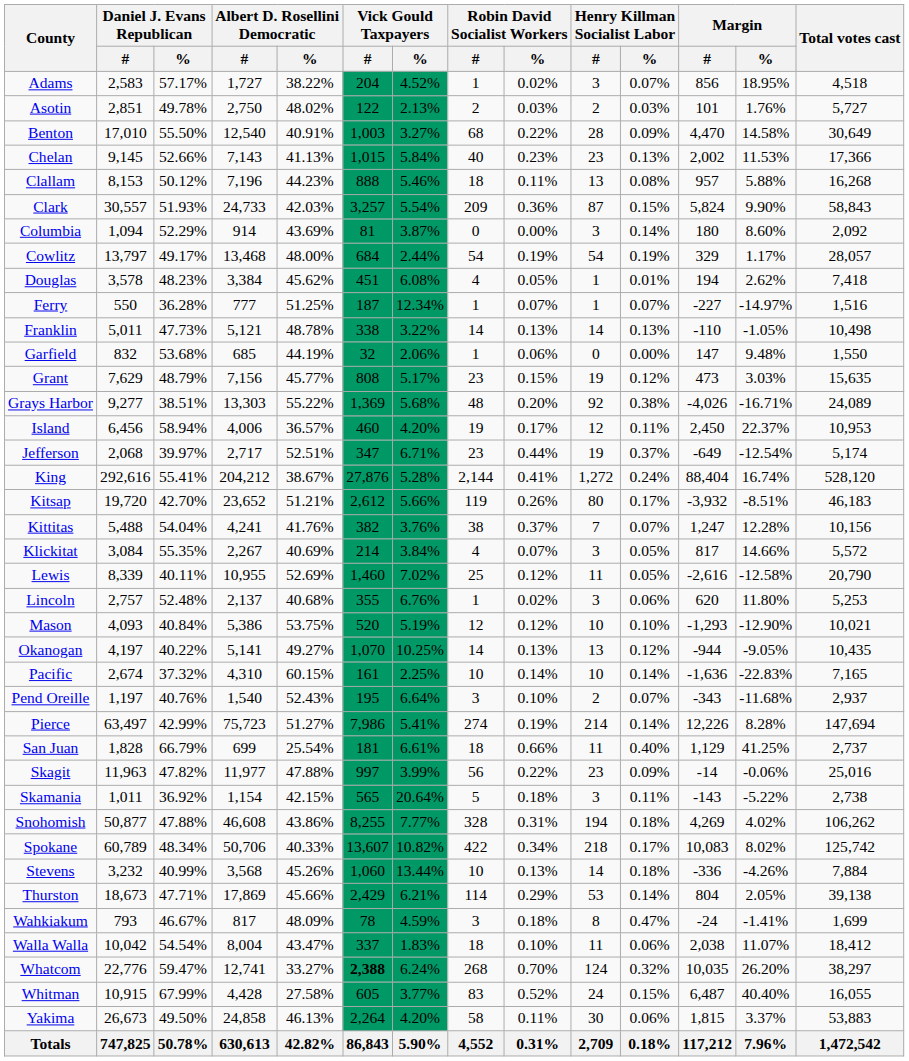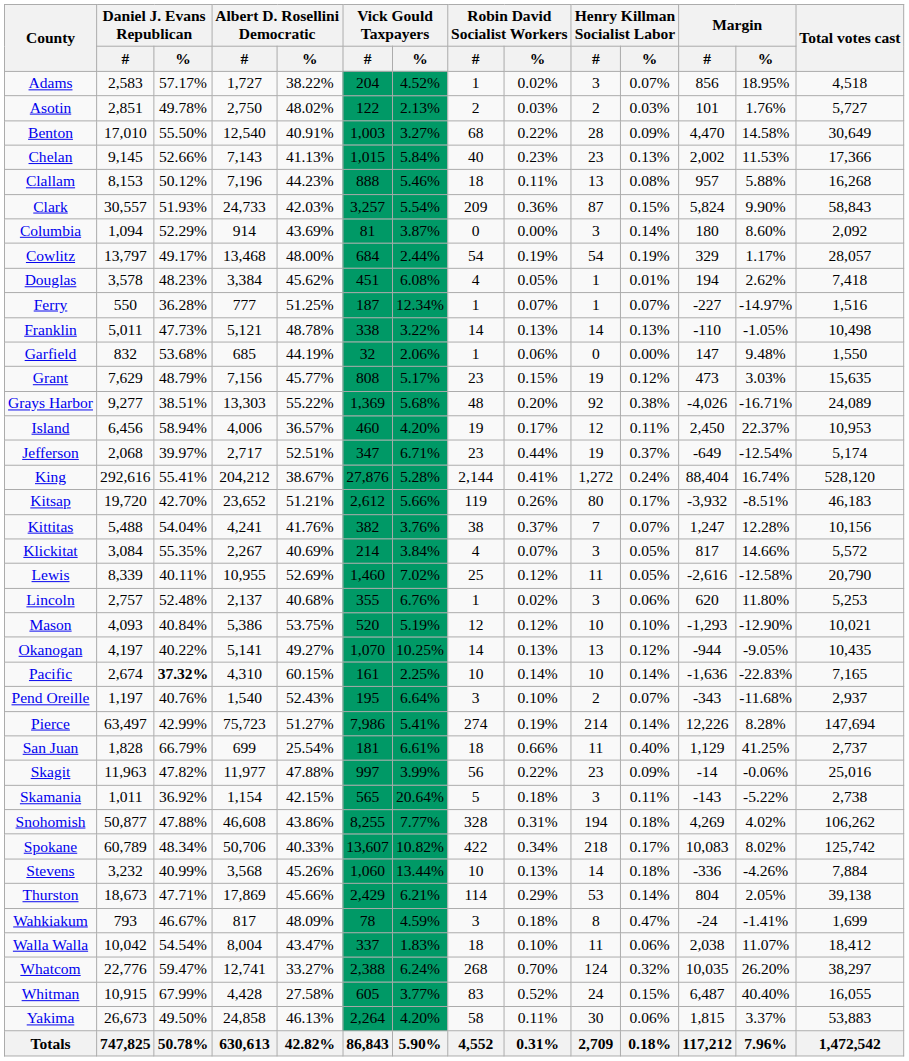Pacific | Daniel J. Evans Republican / %: normal -> bold
Whatcom | Vick Gould Taxpayers / #: bold -> normal
